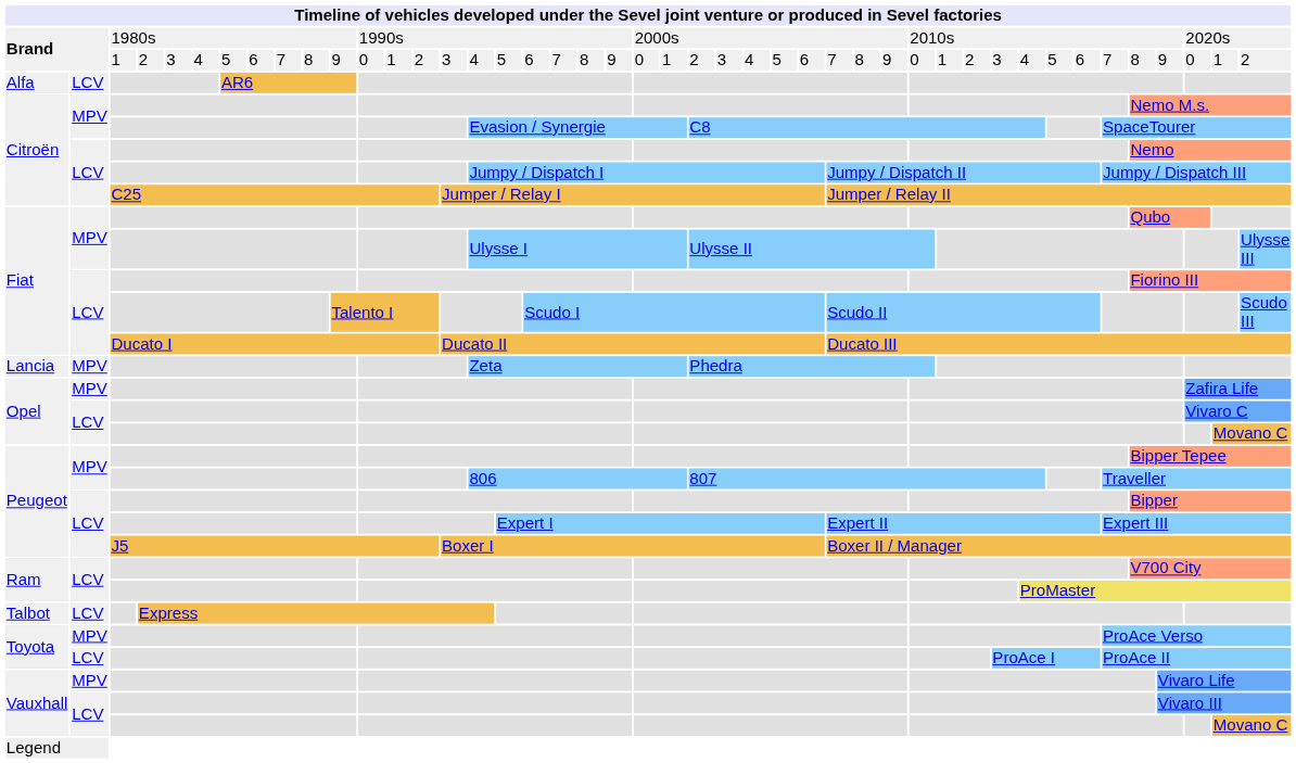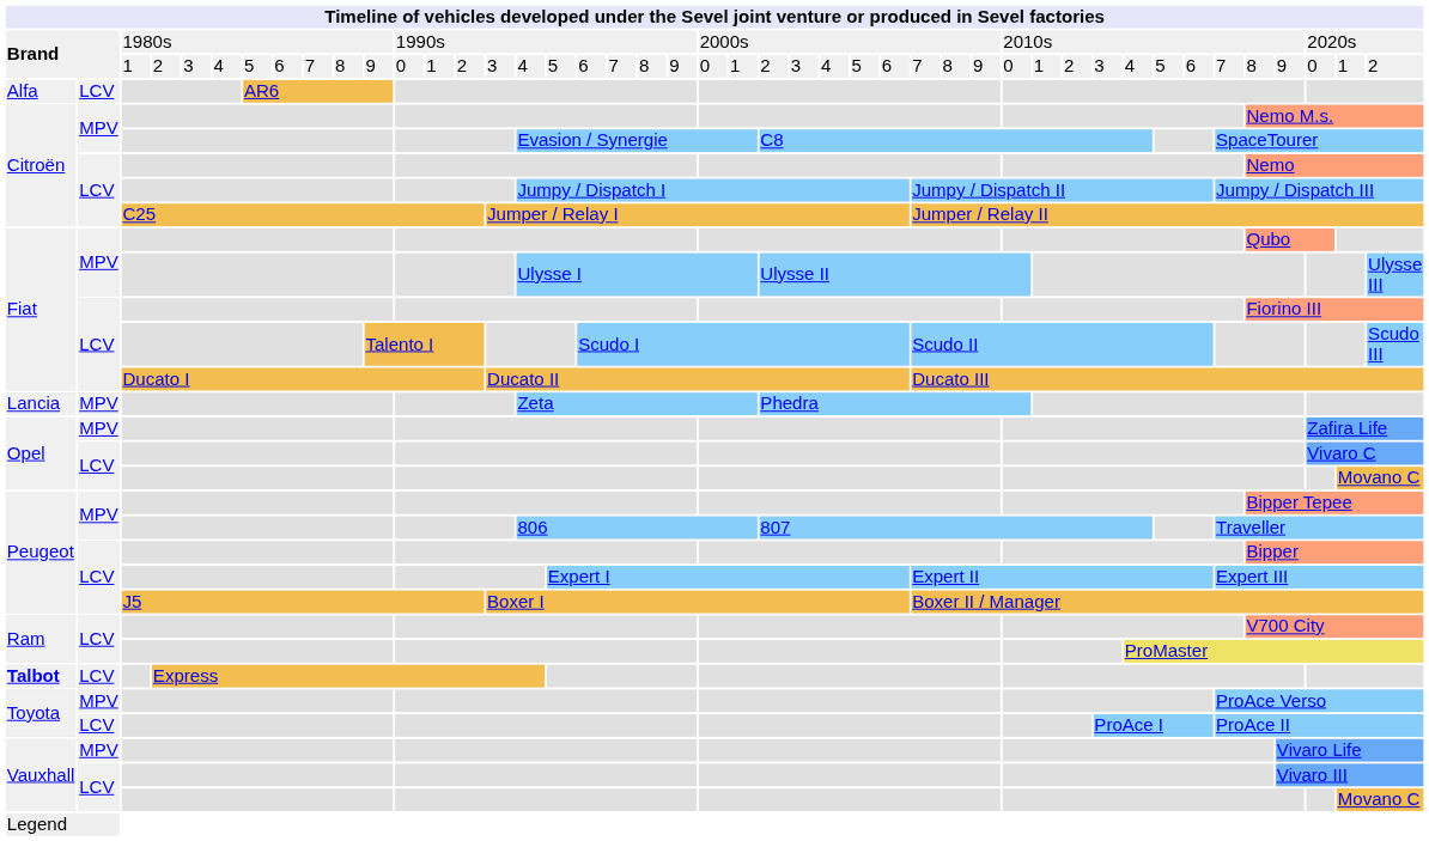Talbot | column 1: normal -> bold
